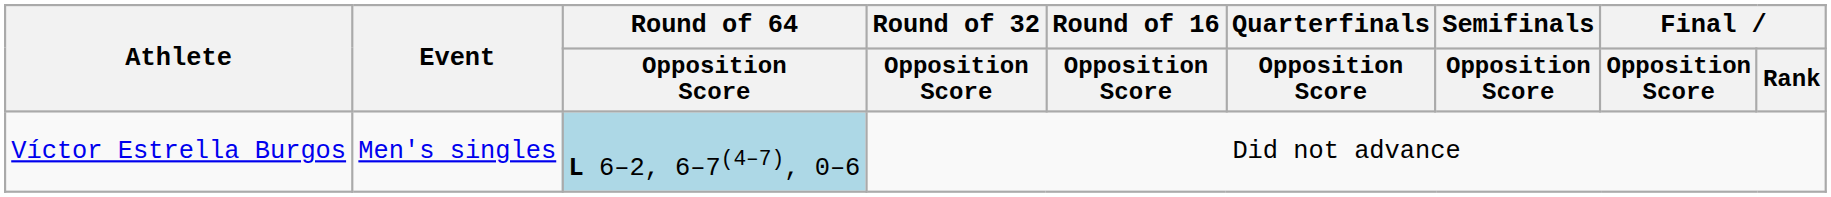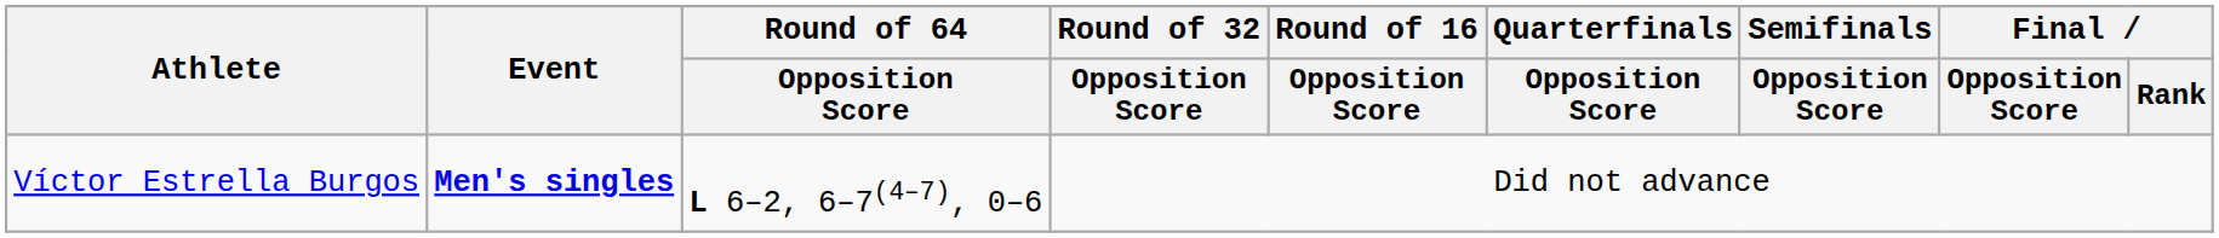Víctor Estrella Burgos | Event: normal -> bold
Víctor Estrella Burgos | Round of 64 / Opposition Score: lightblue background -> no background
